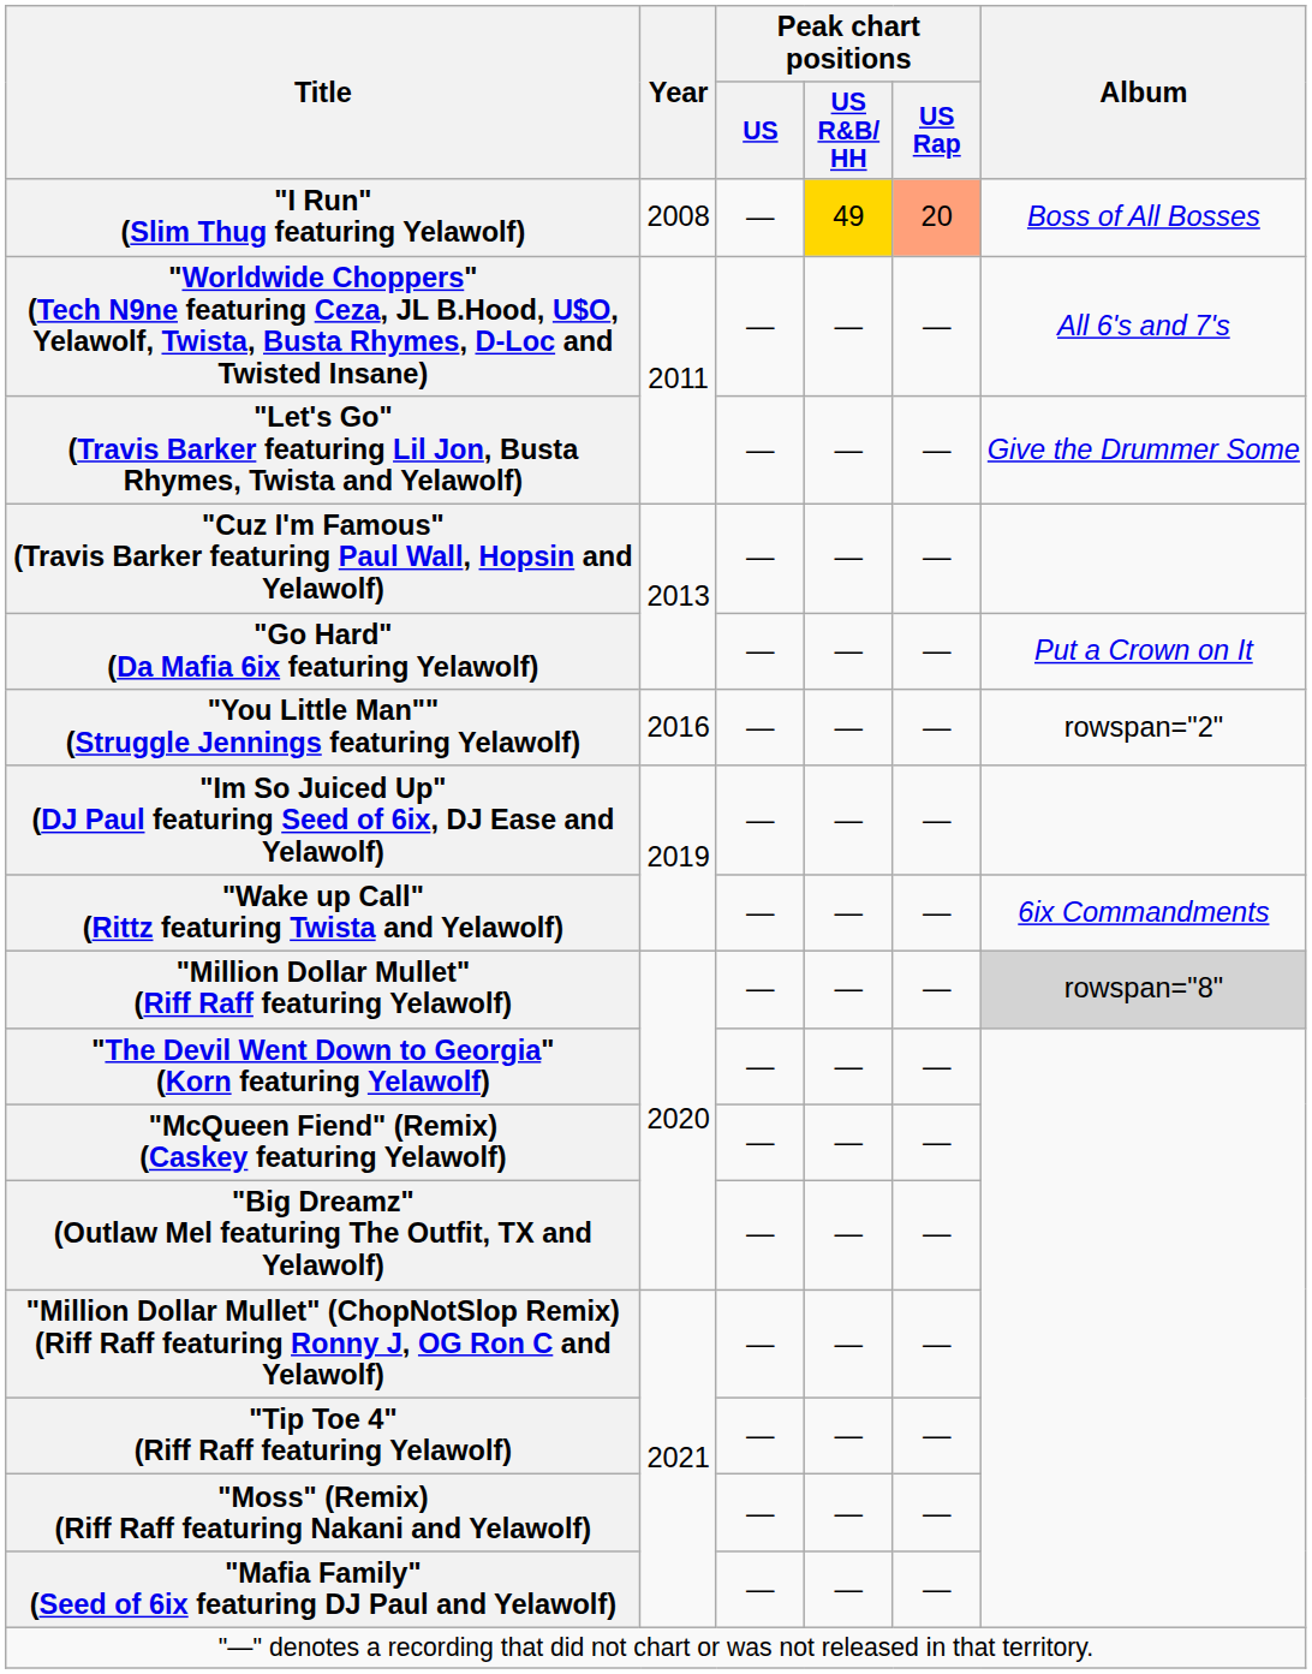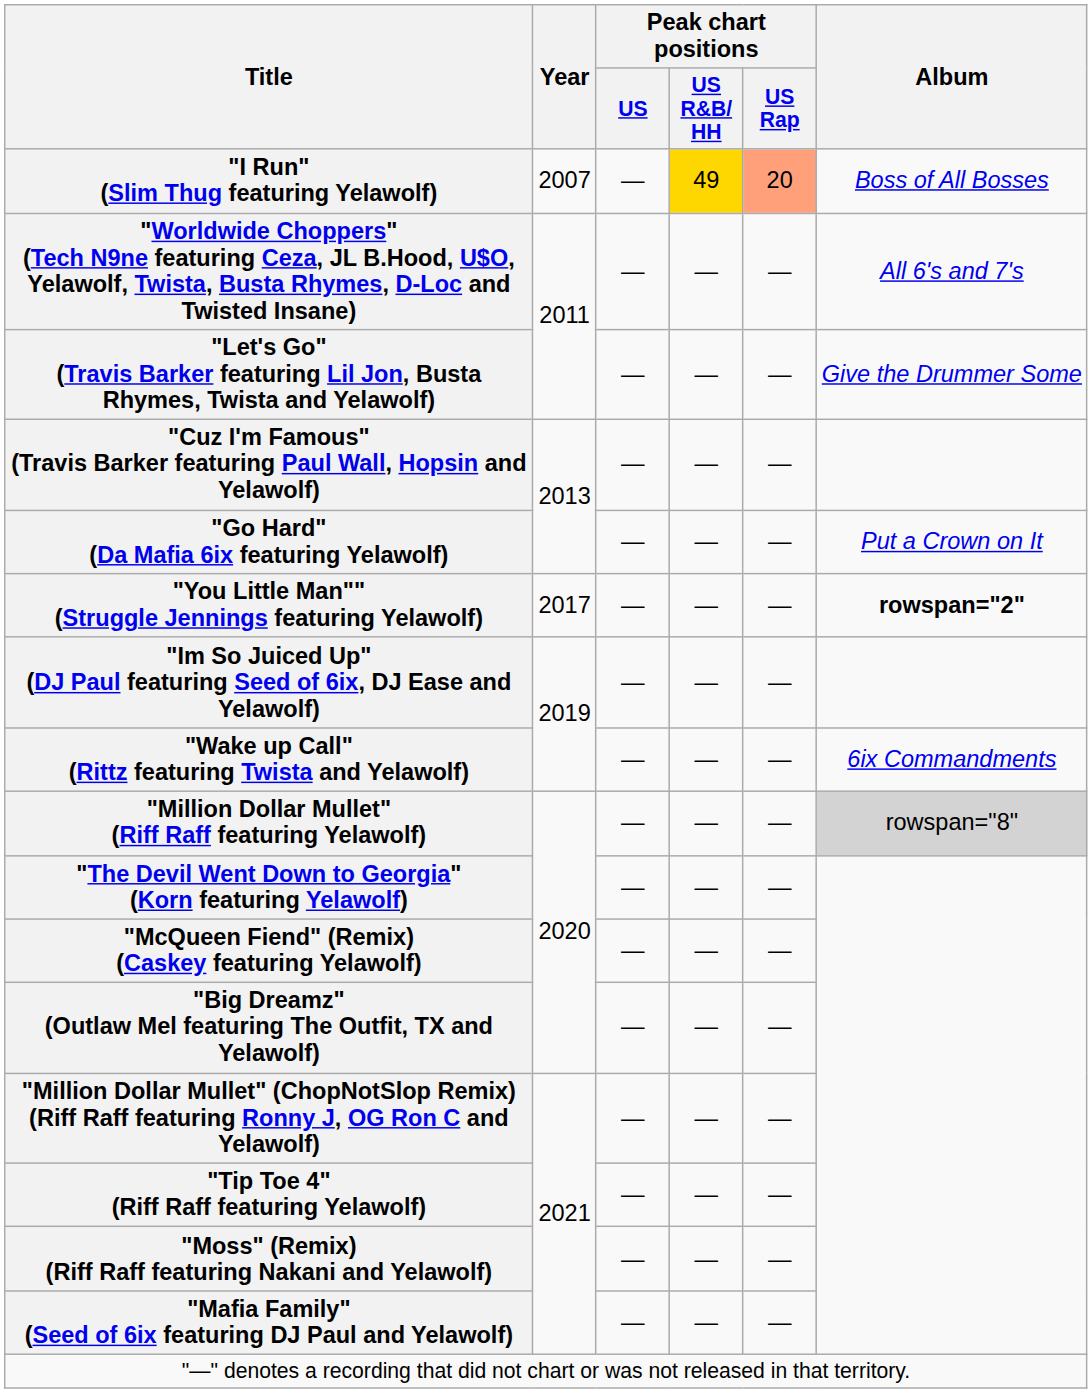"I Run" (Slim Thug featuring Yelawolf) | Year: 2008 -> 2007
"You Little Man"" (Struggle Jennings featuring Yelawolf) | Year: 2016 -> 2017
"You Little Man"" (Struggle Jennings featuring Yelawolf) | Album: normal -> bold
